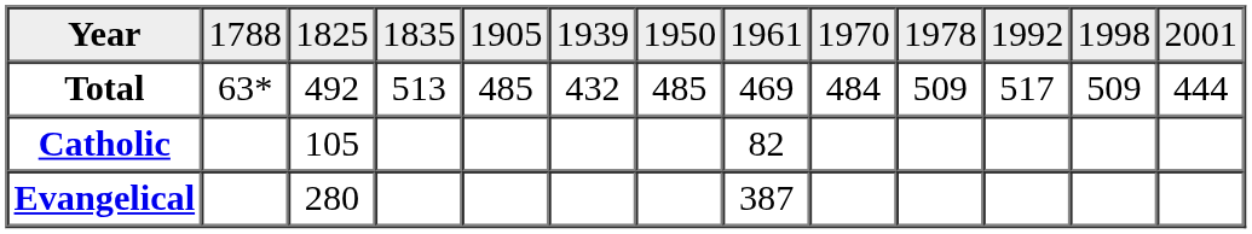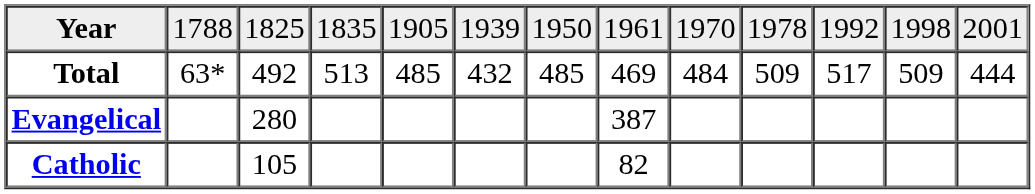rows swapped: Catholic <-> Evangelical
